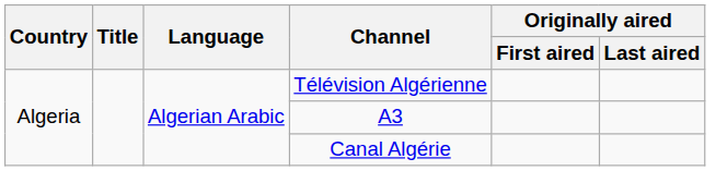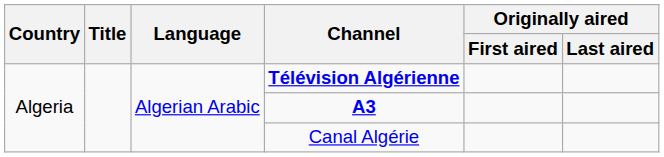Télévision Algérienne | Channel: normal -> bold
A3 | Channel: normal -> bold
